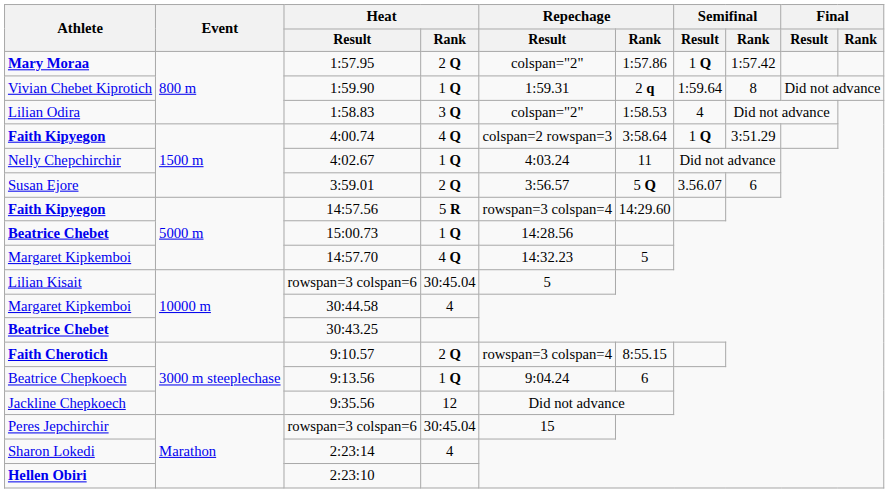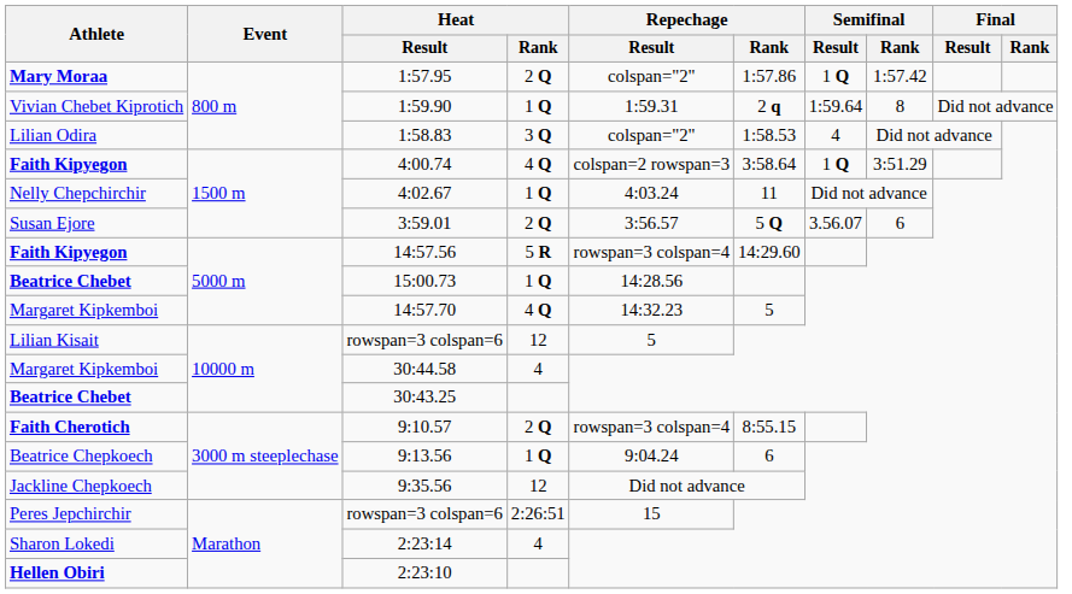Lilian Kisait / rowspan=3 colspan=6 | Heat / Rank: 30:45.04 -> 12
Peres Jepchirchir / rowspan=3 colspan=6 | Heat / Rank: 30:45.04 -> 2:26:51
